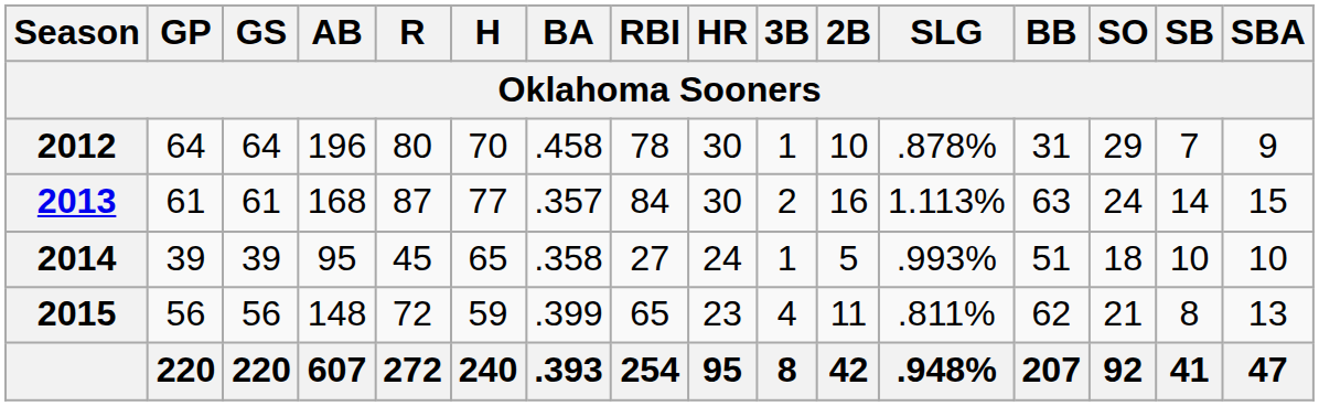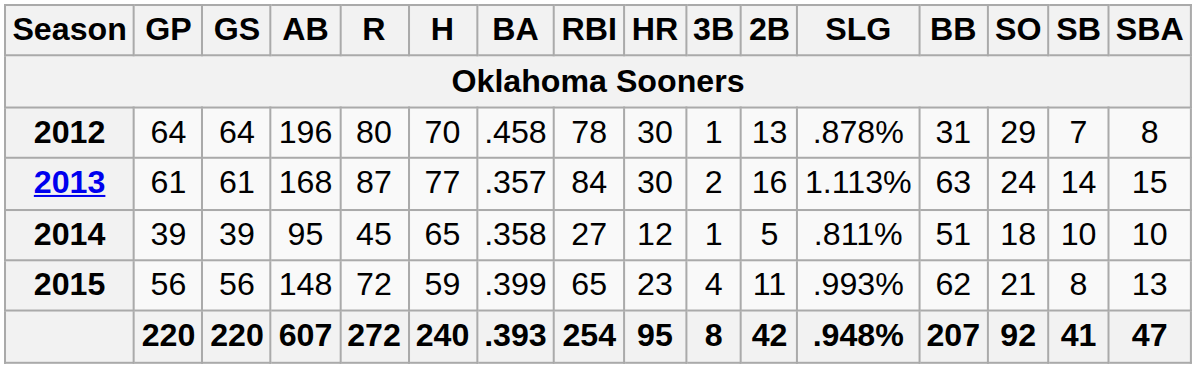2012 | 2B: 10 -> 13
2012 | SBA: 9 -> 8
2014 | HR: 24 -> 12
2014 | SLG: .993% -> .811%
2015 | SLG: .811% -> .993%
